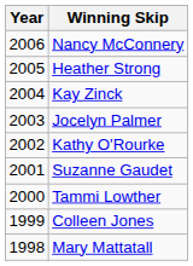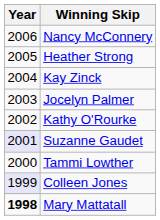Suzanne Gaudet | Year: no background -> lavender background
Colleen Jones | Year: no background -> lavender background
Mary Mattatall | Year: normal -> bold
